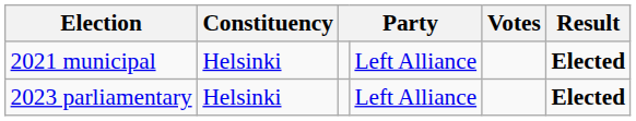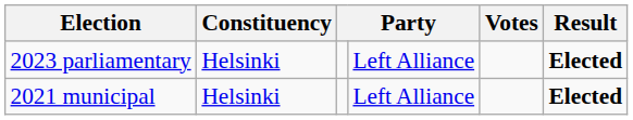rows swapped: 2021 municipal <-> 2023 parliamentary
